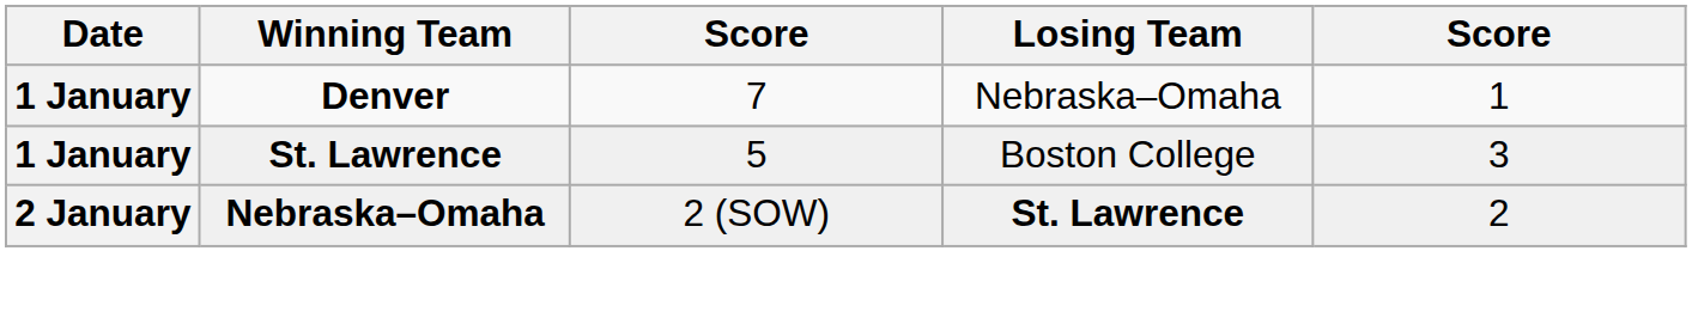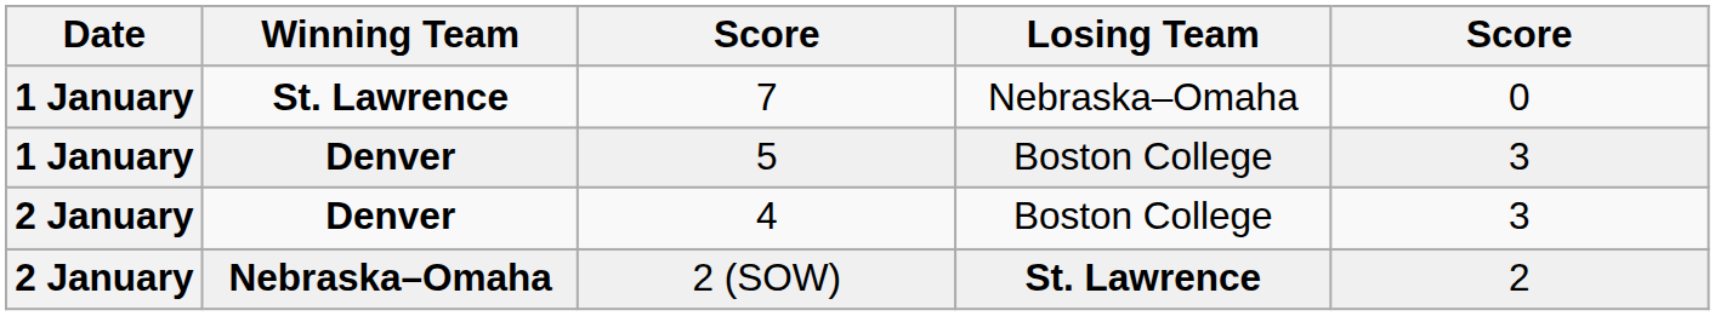7 | Winning Team: Denver -> St. Lawrence
7 | column 5: 1 -> 0
5 | Winning Team: St. Lawrence -> Denver
+ row: 2 January | Denver | 4 | Boston College | 3
